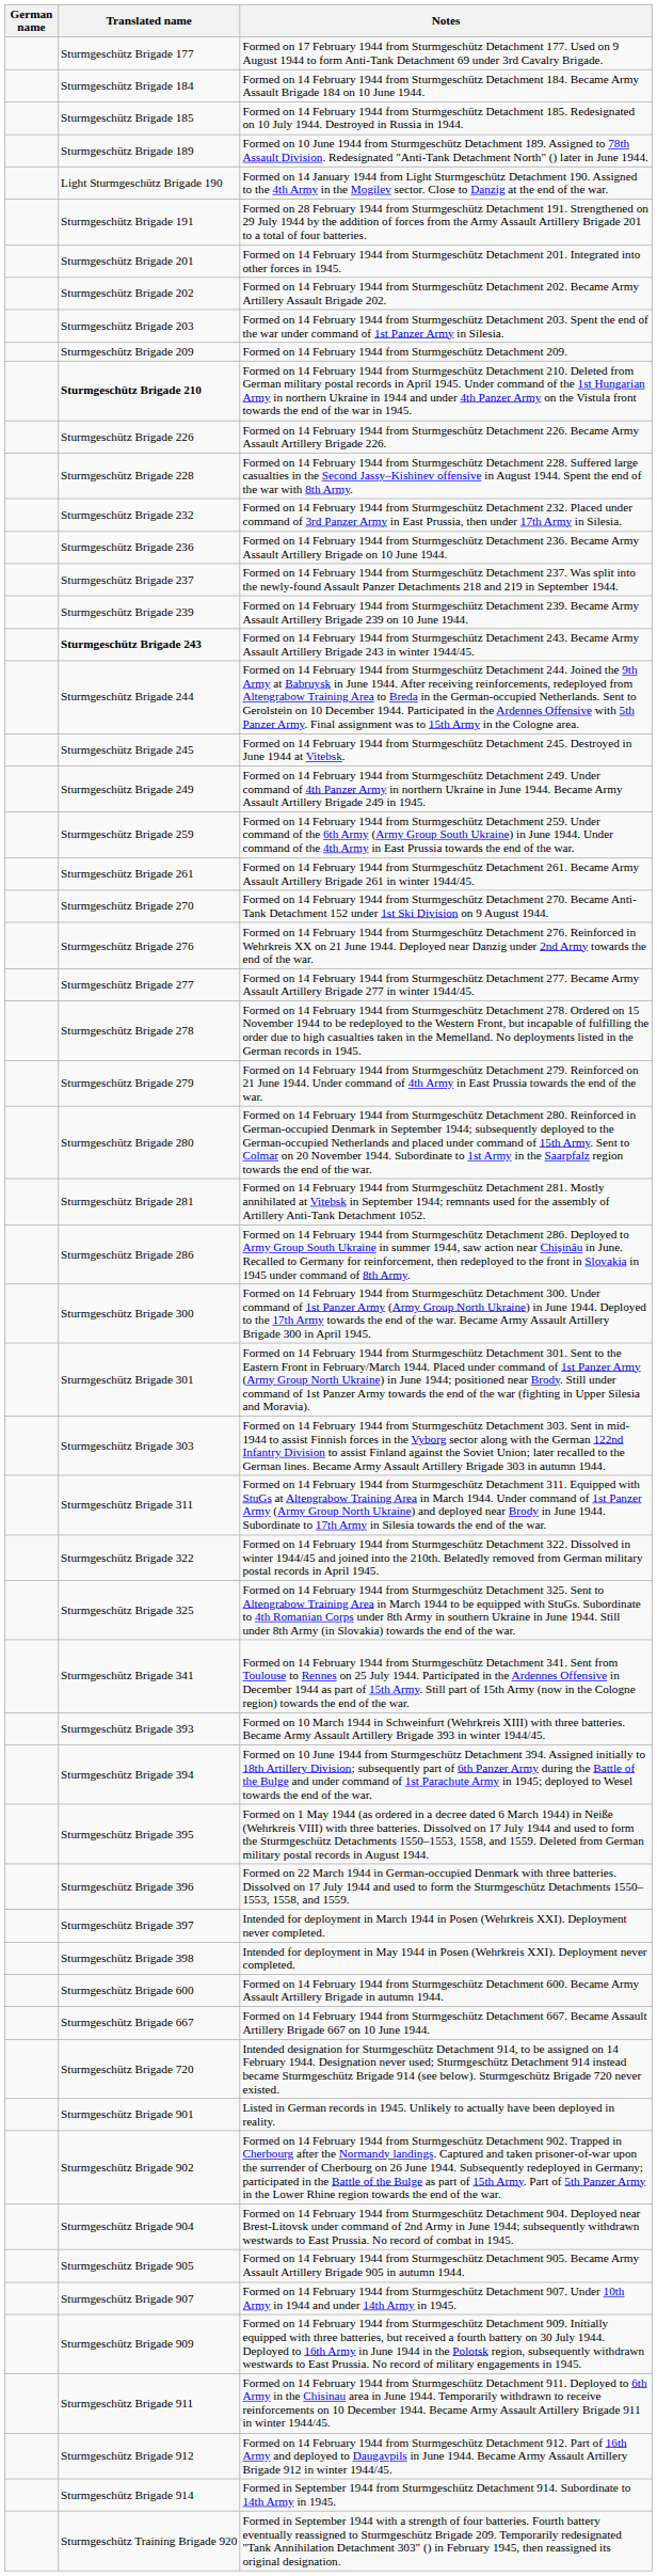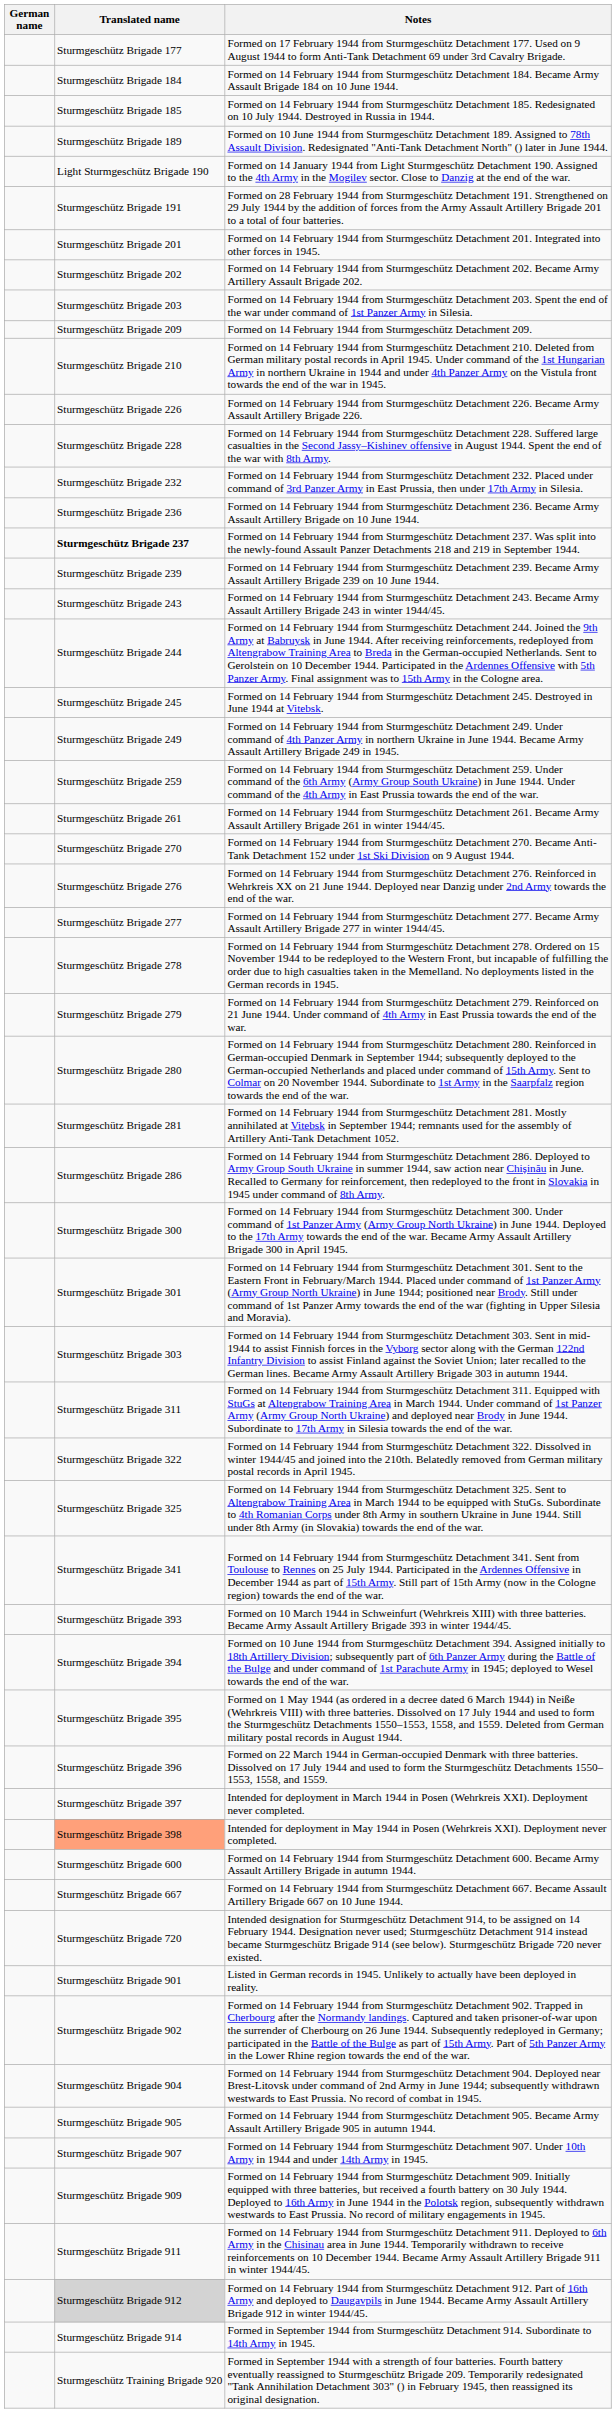Sturmgeschütz Brigade 210 | Translated name: bold -> normal
Sturmgeschütz Brigade 237 | Translated name: normal -> bold
Sturmgeschütz Brigade 243 | Translated name: bold -> normal
Sturmgeschütz Brigade 398 | Translated name: no background -> lightsalmon background
Sturmgeschütz Brigade 912 | Translated name: no background -> lightgrey background
